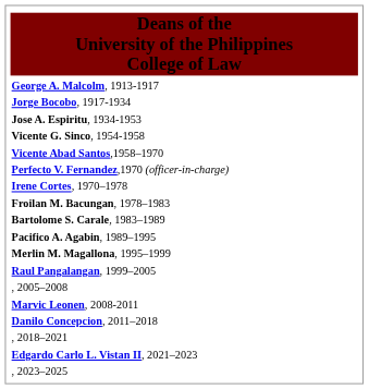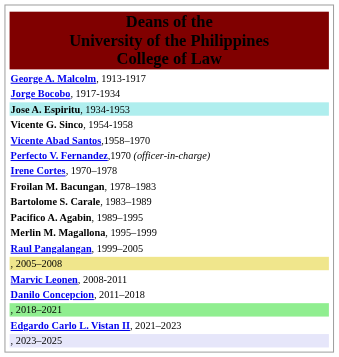row 4 | column 1: no background -> paleturquoise background
row 14 | column 1: no background -> khaki background
row 17 | column 1: no background -> lightgreen background
row 19 | column 1: no background -> lavender background
